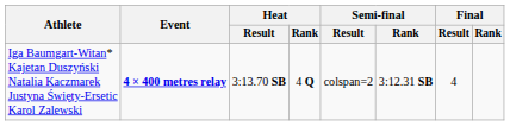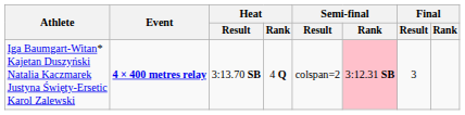row 3 | Semi-final / Rank: no background -> pink background
row 3 | Final / Result: 4 -> 3
